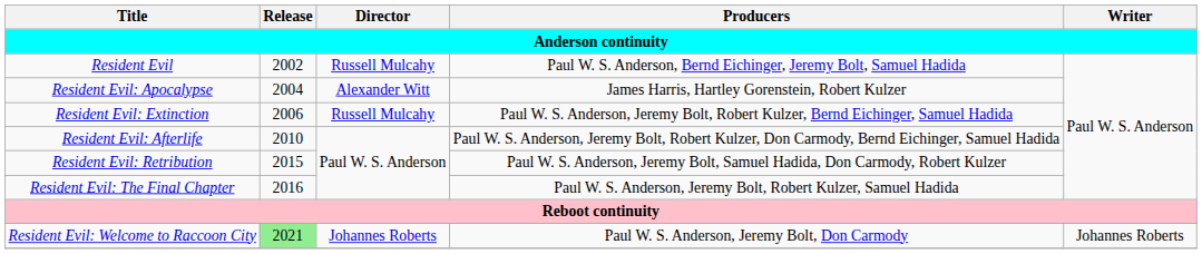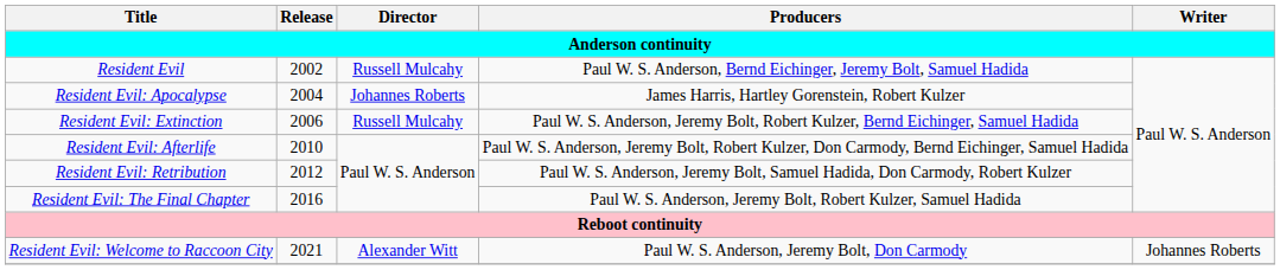Resident Evil: Apocalypse | Director: Alexander Witt -> Johannes Roberts
Resident Evil: Retribution | Release: 2015 -> 2012
Resident Evil: Welcome to Raccoon City | Release: lightgreen background -> no background
Resident Evil: Welcome to Raccoon City | Director: Johannes Roberts -> Alexander Witt
